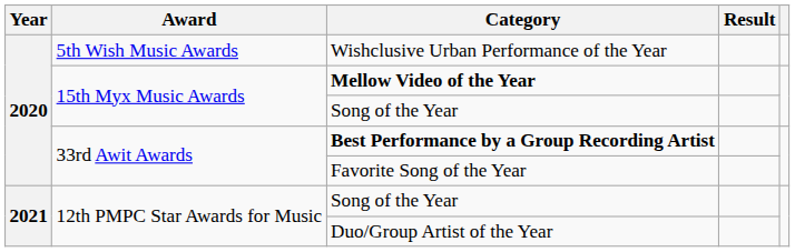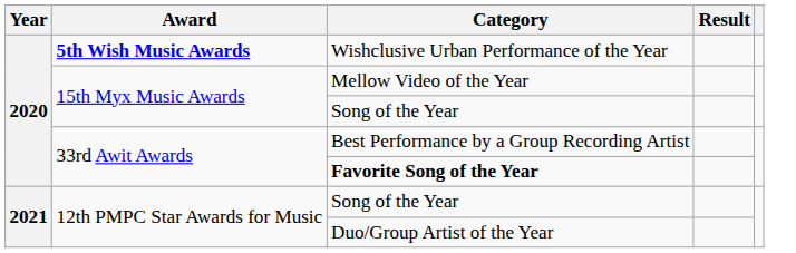Wishclusive Urban Performance of the Year | Award: normal -> bold
Mellow Video of the Year | Category: bold -> normal
Best Performance by a Group Recording Artist | Category: bold -> normal
Favorite Song of the Year | Category: normal -> bold
